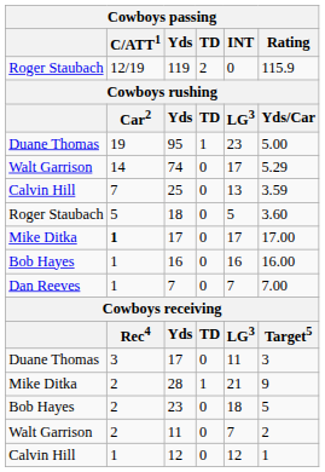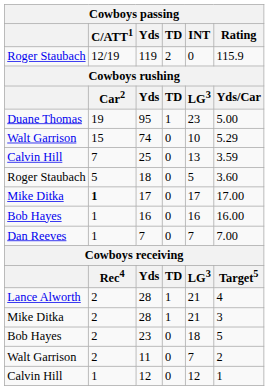74 | C/ATT1: 14 -> 15
74 | INT: 17 -> 10
- row: Duane Thomas | 3 | 17 | 0 | 11 | 3
+ row: Lance Alworth | 2 | 28 | 1 | 21 | 4
Mike Ditka / 28 | Rating: 9 -> 3
